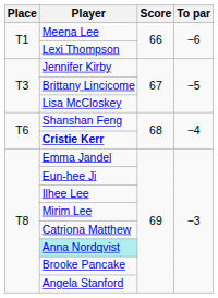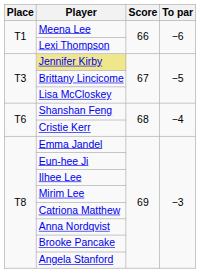Jennifer Kirby | Player: no background -> khaki background
Cristie Kerr | Player: bold -> normal
Anna Nordqvist | Player: paleturquoise background -> no background
